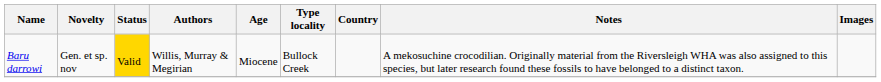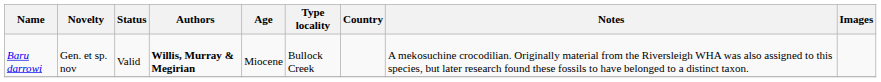Baru darrowi | Status: gold background -> no background
Baru darrowi | Authors: normal -> bold
